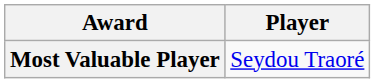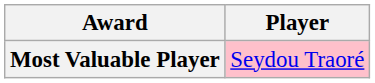Most Valuable Player | Player: no background -> pink background
